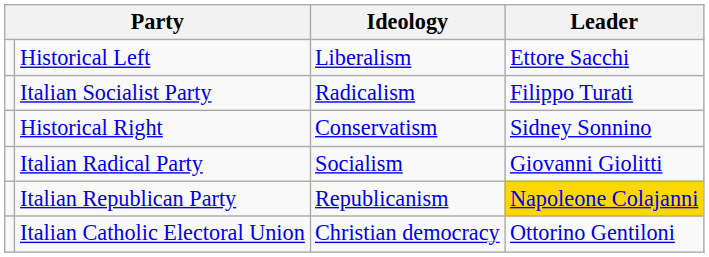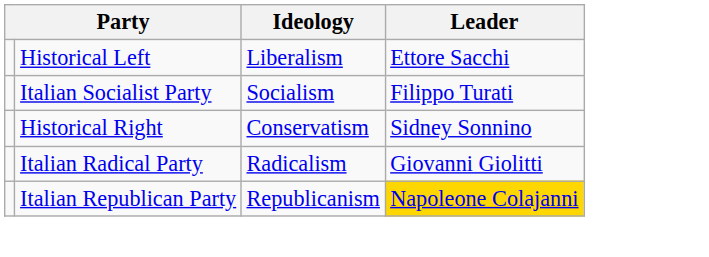Italian Socialist Party | Ideology: Radicalism -> Socialism
Italian Radical Party | Ideology: Socialism -> Radicalism
- row: Italian Catholic Electoral Union | Christian democracy | Ottorino Gentiloni
